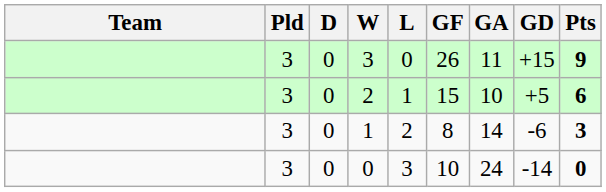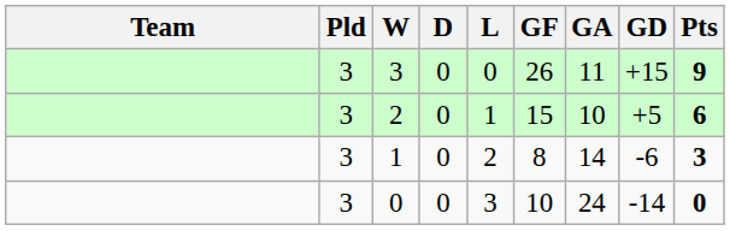columns swapped: W <-> D
